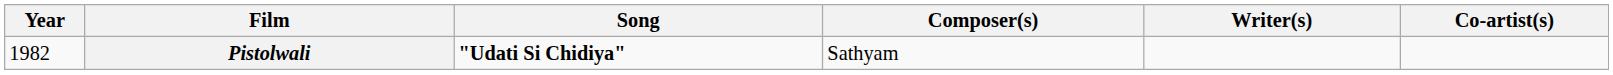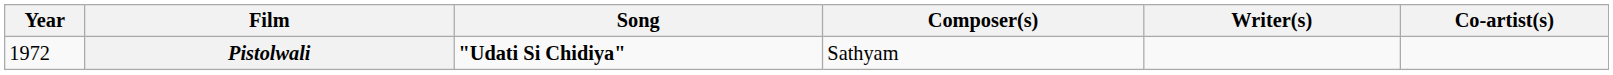Pistolwali | Year: 1982 -> 1972
